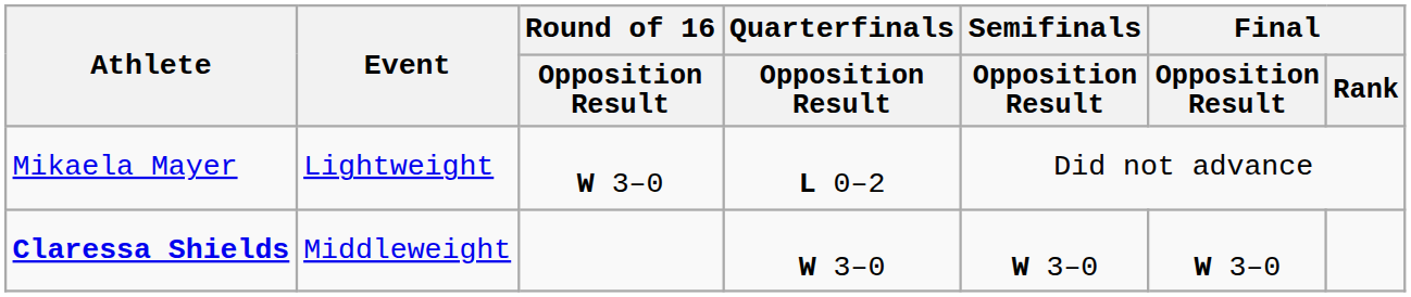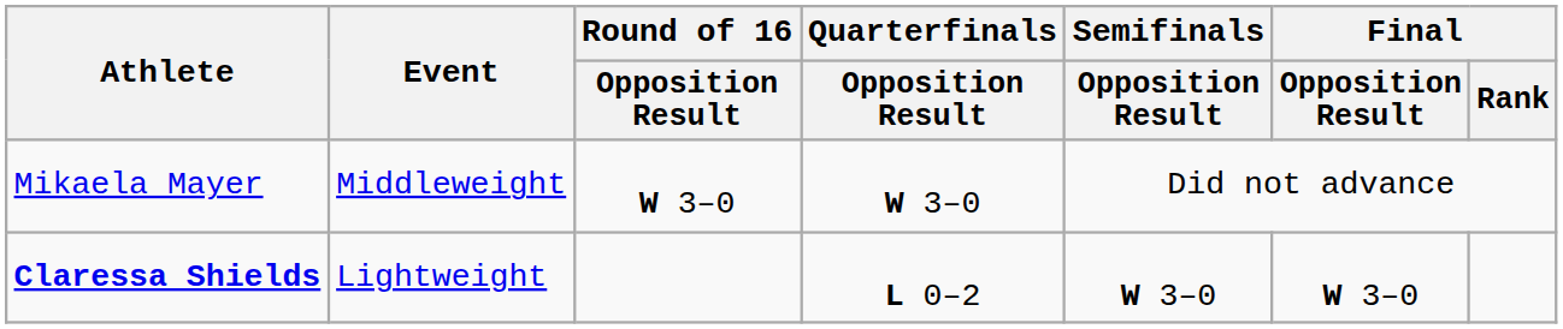Mikaela Mayer | Event: Lightweight -> Middleweight
Mikaela Mayer | Quarterfinals / Opposition Result: L 0–2 -> W 3–0
Claressa Shields | Event: Middleweight -> Lightweight
Claressa Shields | Quarterfinals / Opposition Result: W 3–0 -> L 0–2
